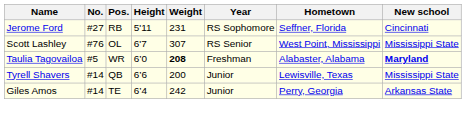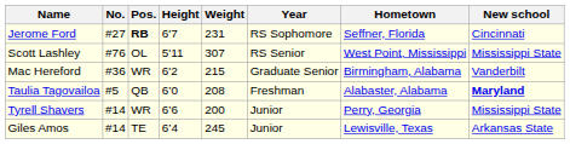Jerome Ford | Pos.: normal -> bold
Jerome Ford | Height: 5'11 -> 6'7
Scott Lashley | Height: 6'7 -> 5'11
+ row: Mac Hereford | #36 | WR | 6'2 | 215 | Graduate Senior | Birmingham, Alabama | Vanderbilt
Taulia Tagovailoa | Pos.: WR -> QB
Taulia Tagovailoa | Weight: bold -> normal
Tyrell Shavers | Pos.: QB -> WR
Tyrell Shavers | Hometown: Lewisville, Texas -> Perry, Georgia
Giles Amos | Weight: 242 -> 245
Giles Amos | Hometown: Perry, Georgia -> Lewisville, Texas
